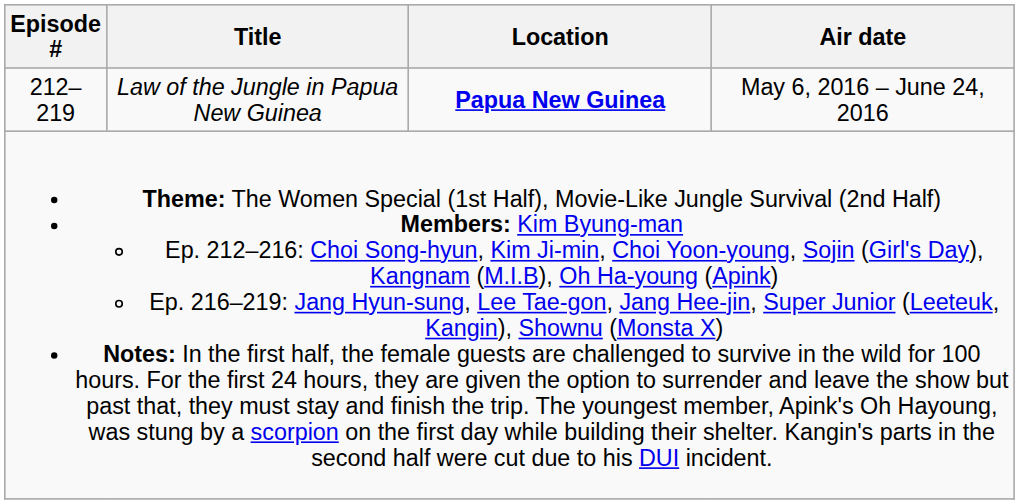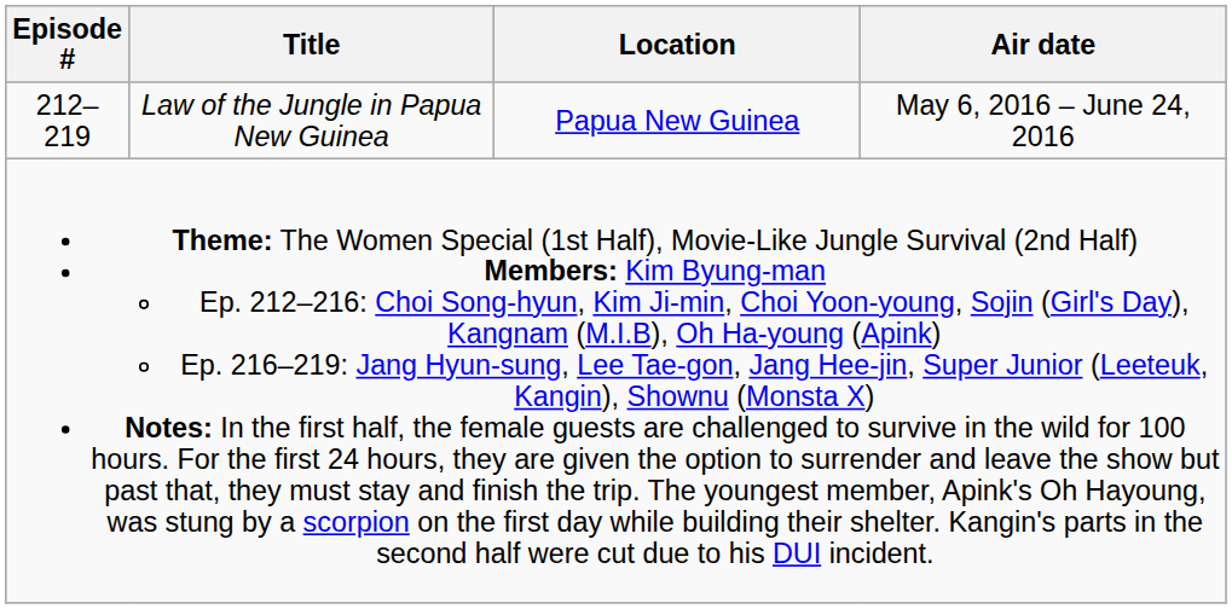212–219 | Location: bold -> normal
